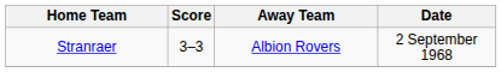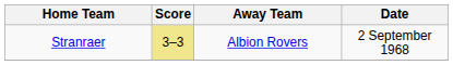Stranraer | Score: no background -> khaki background
